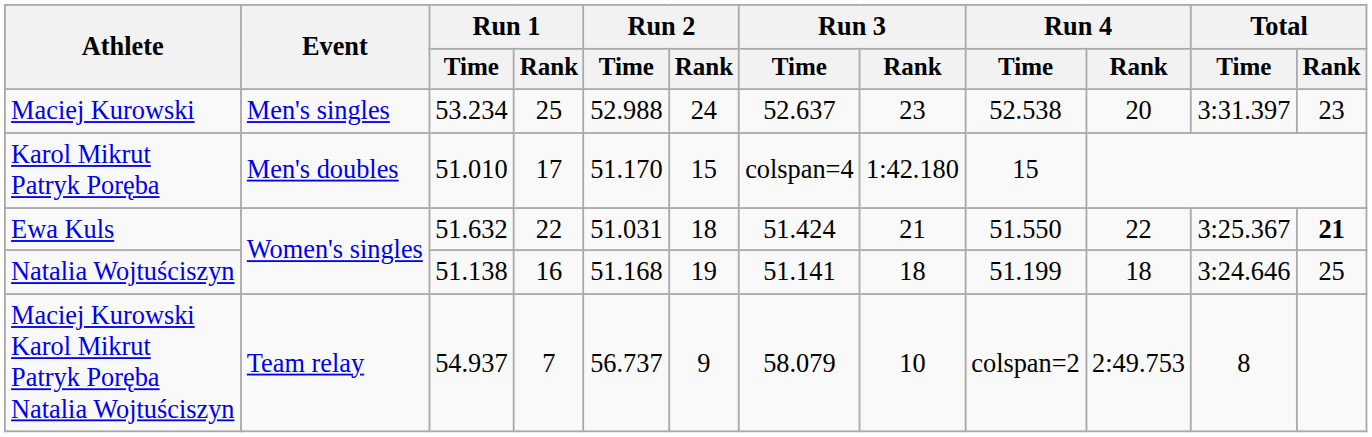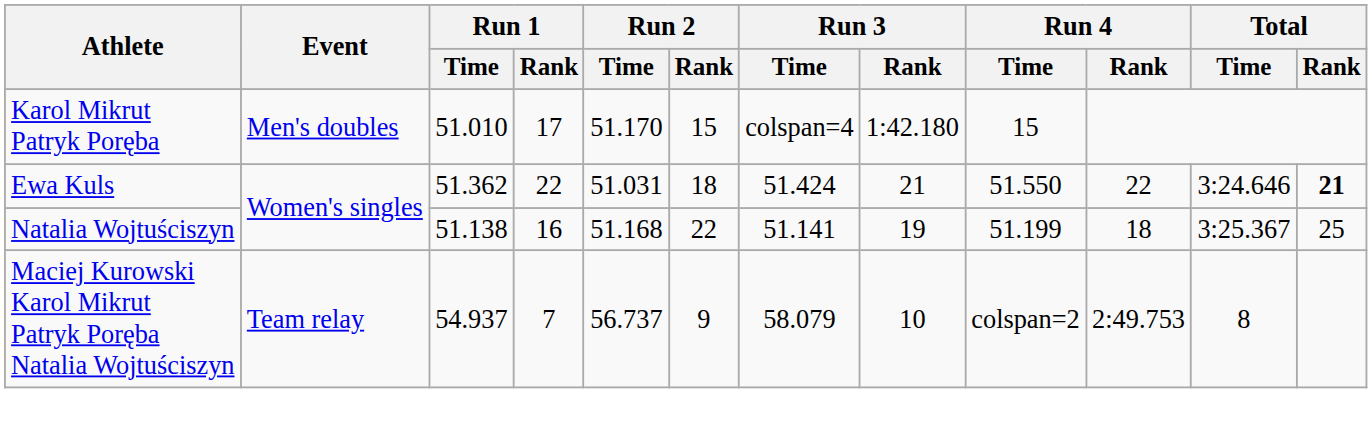- row: Maciej Kurowski | Men's singles | 53.234 | 25 | 52.988 | 24 | 52.637 | 23 | 52.538 | 20 | 3:31.397 | 23
Ewa Kuls | Run 1 / Time: 51.632 -> 51.362
Ewa Kuls | Total / Time: 3:25.367 -> 3:24.646
Natalia Wojtuściszyn | Run 2 / Rank: 19 -> 22
Natalia Wojtuściszyn | Run 3 / Rank: 18 -> 19
Natalia Wojtuściszyn | Total / Time: 3:24.646 -> 3:25.367
